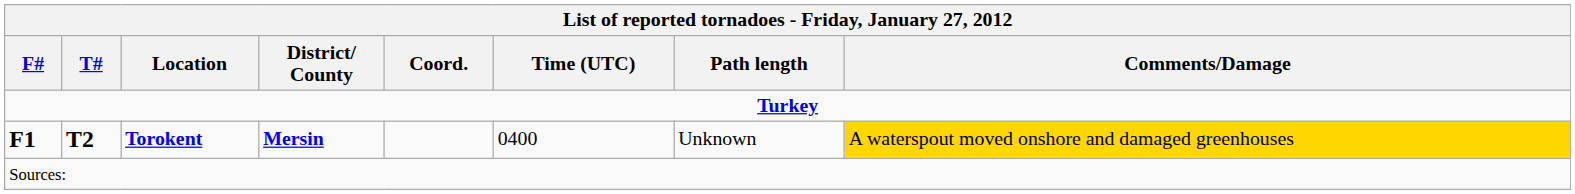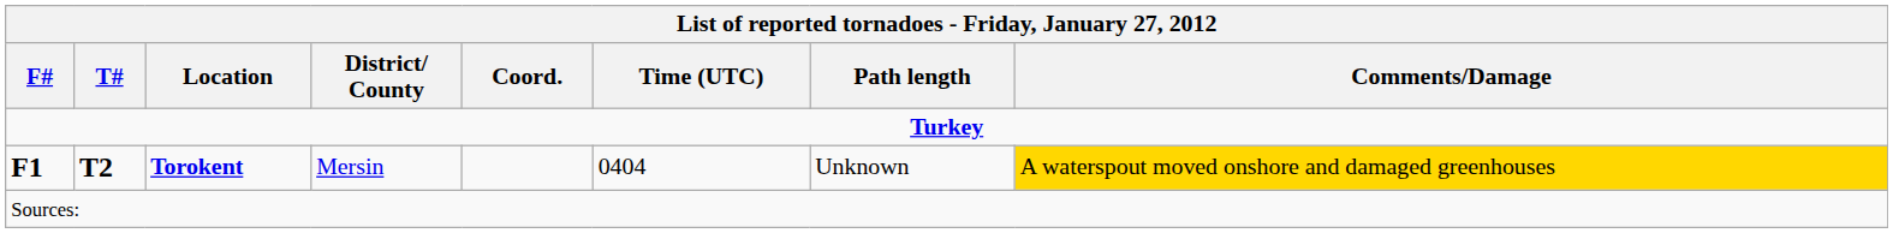F1 | District/ County: bold -> normal
F1 | Time (UTC): 0400 -> 0404
